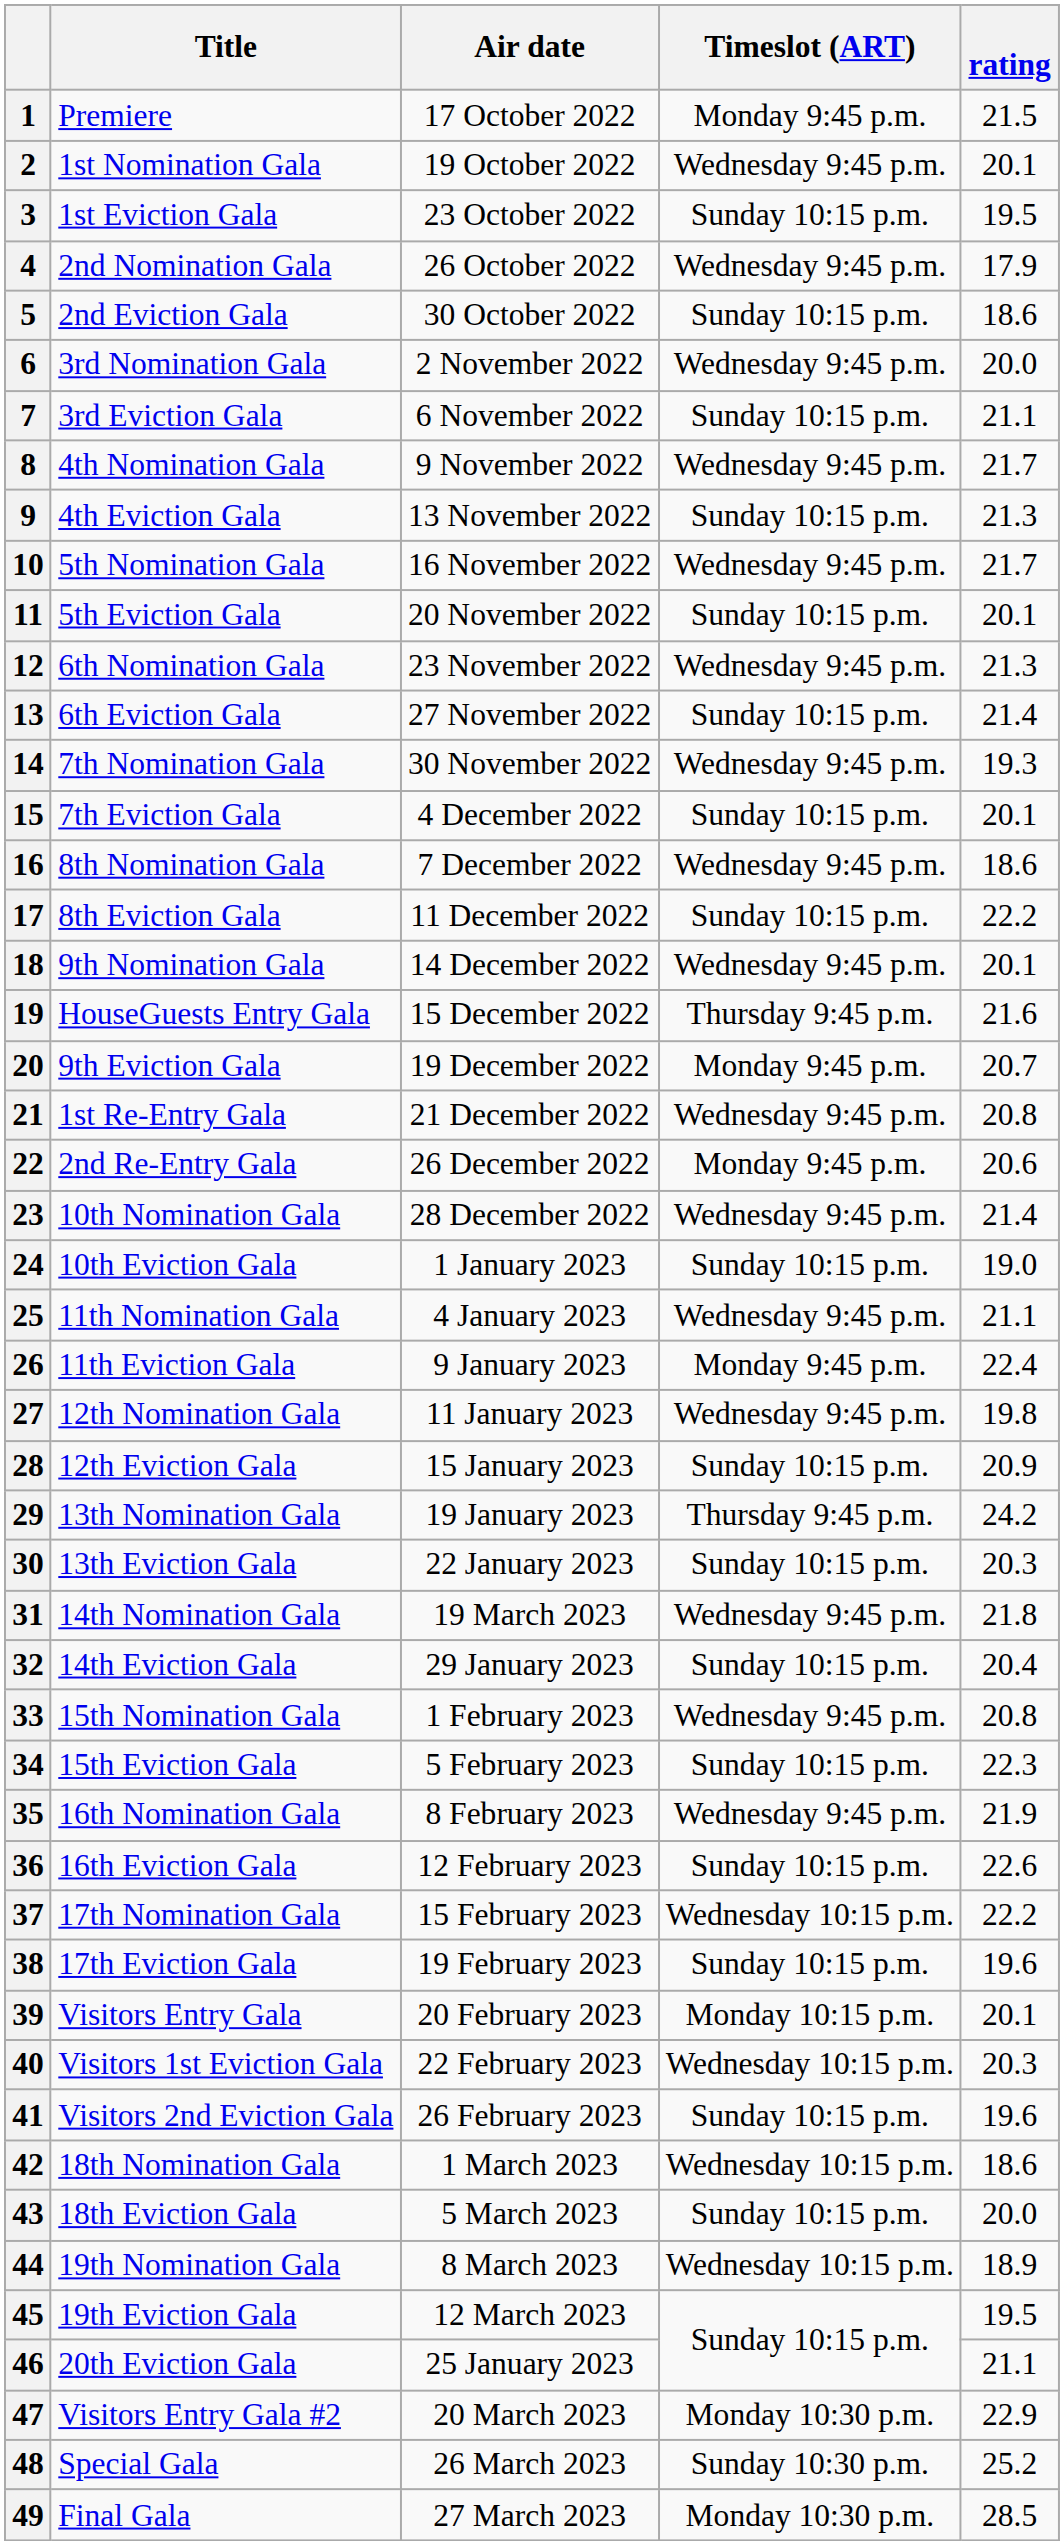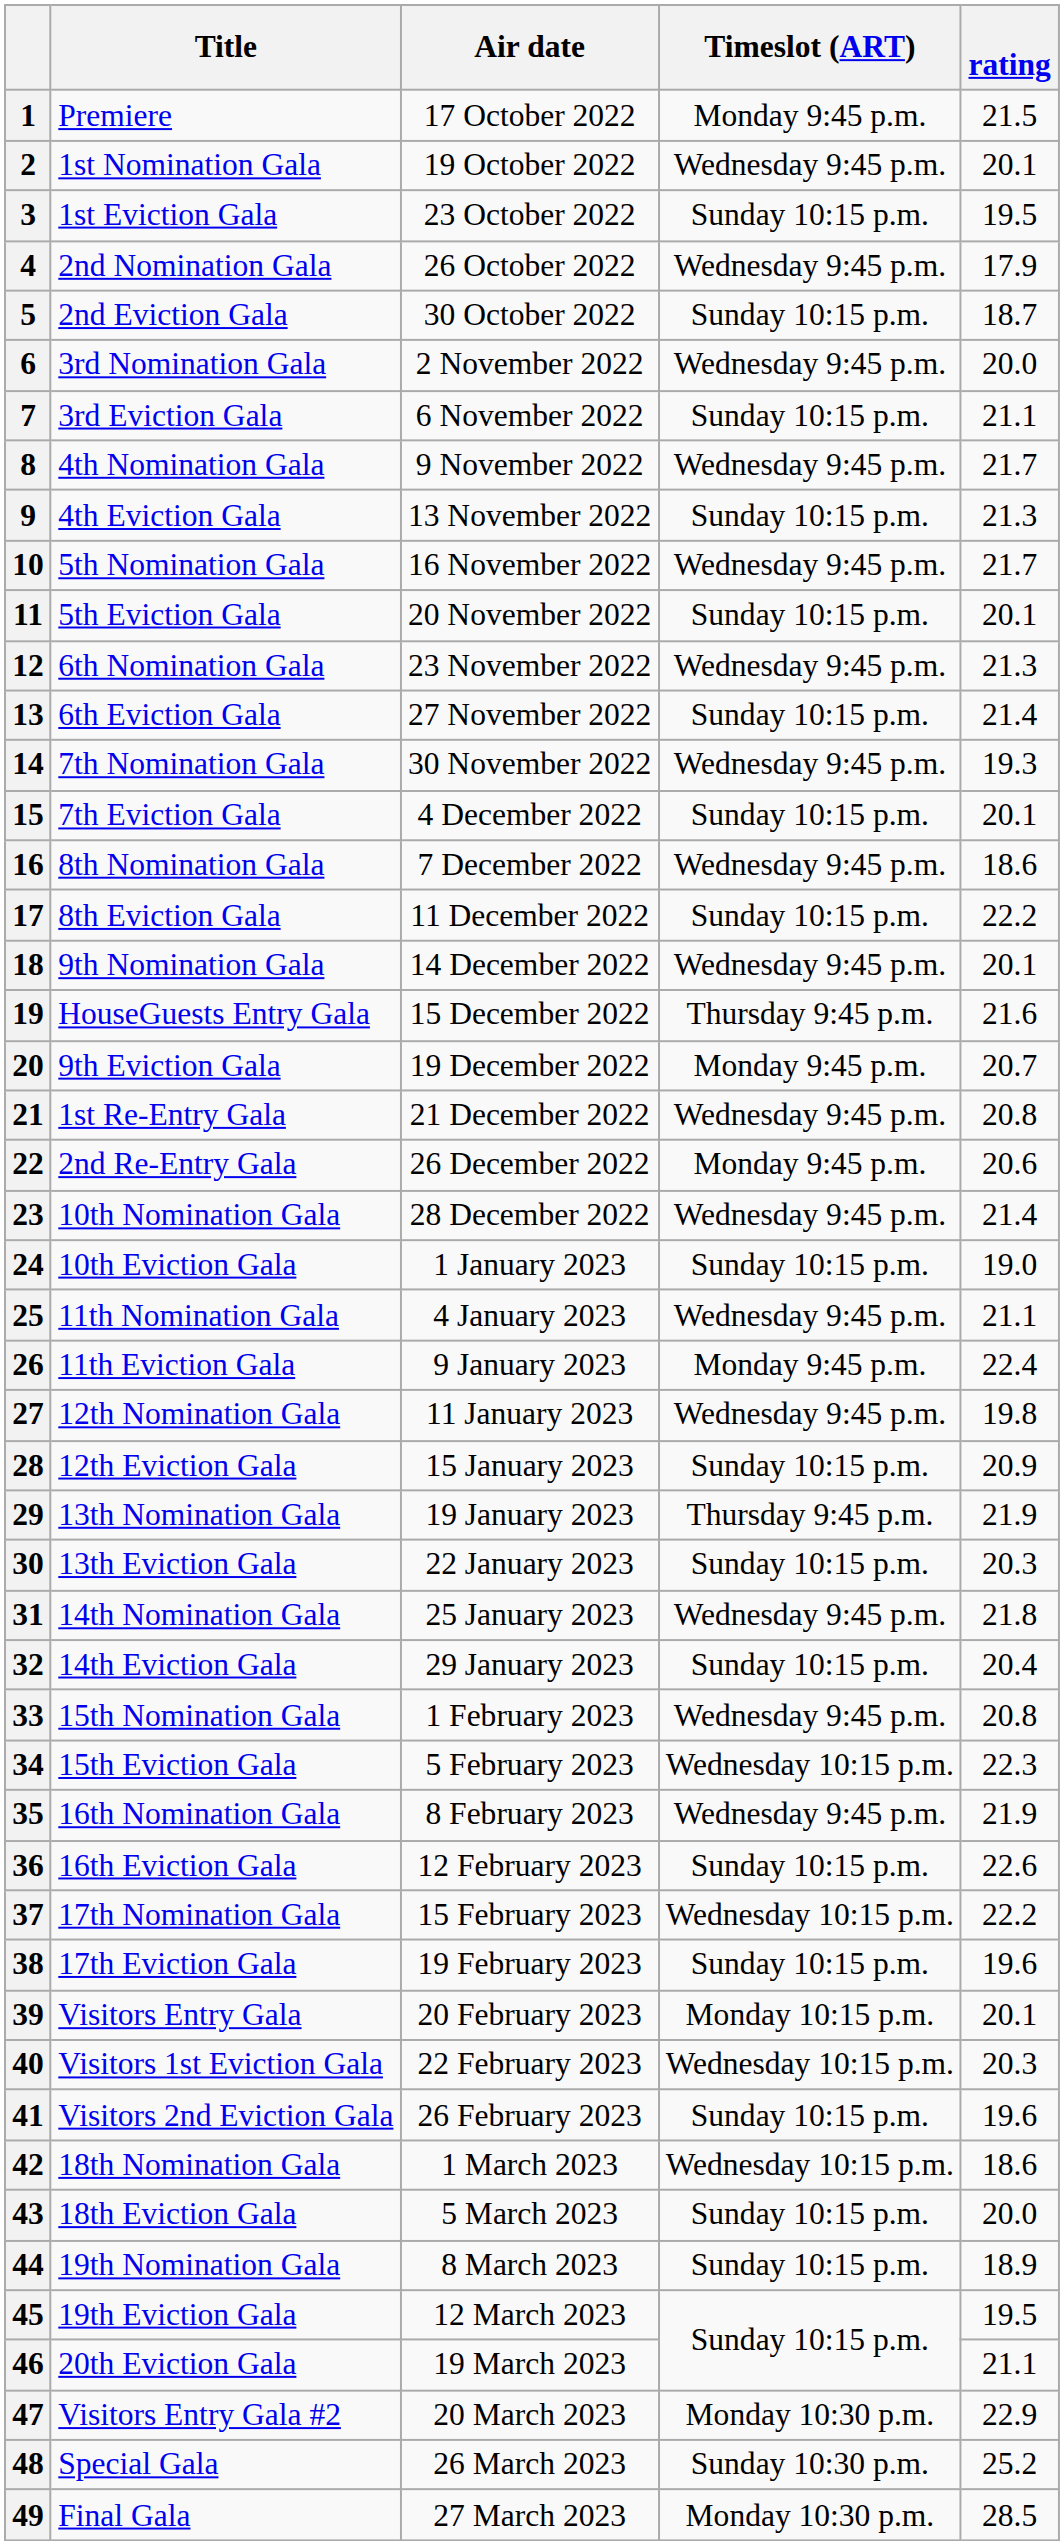5 | rating: 18.6 -> 18.7
29 | rating: 24.2 -> 21.9
31 | Air date: 19 March 2023 -> 25 January 2023
34 | Timeslot (ART): Sunday 10:15 p.m. -> Wednesday 10:15 p.m.
44 | Timeslot (ART): Wednesday 10:15 p.m. -> Sunday 10:15 p.m.
46 | Air date: 25 January 2023 -> 19 March 2023
